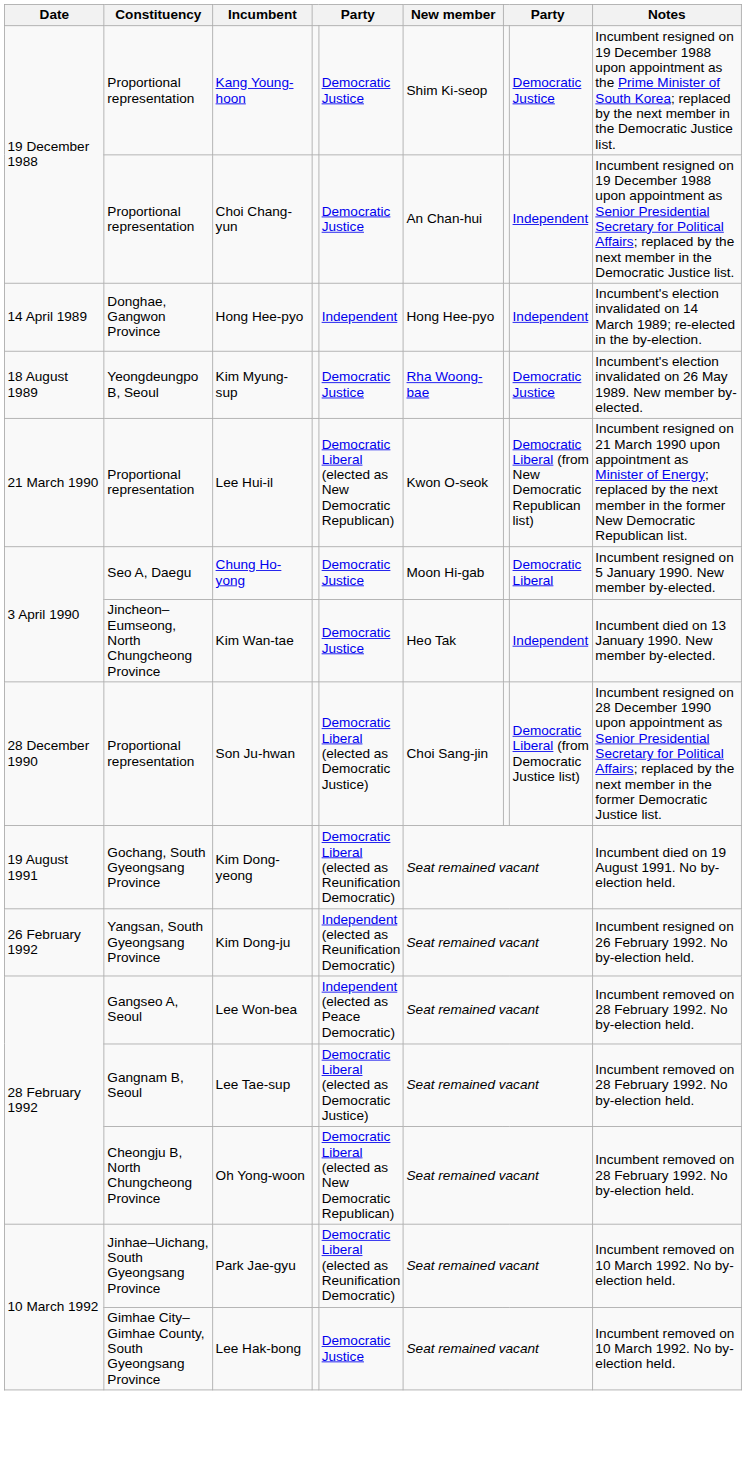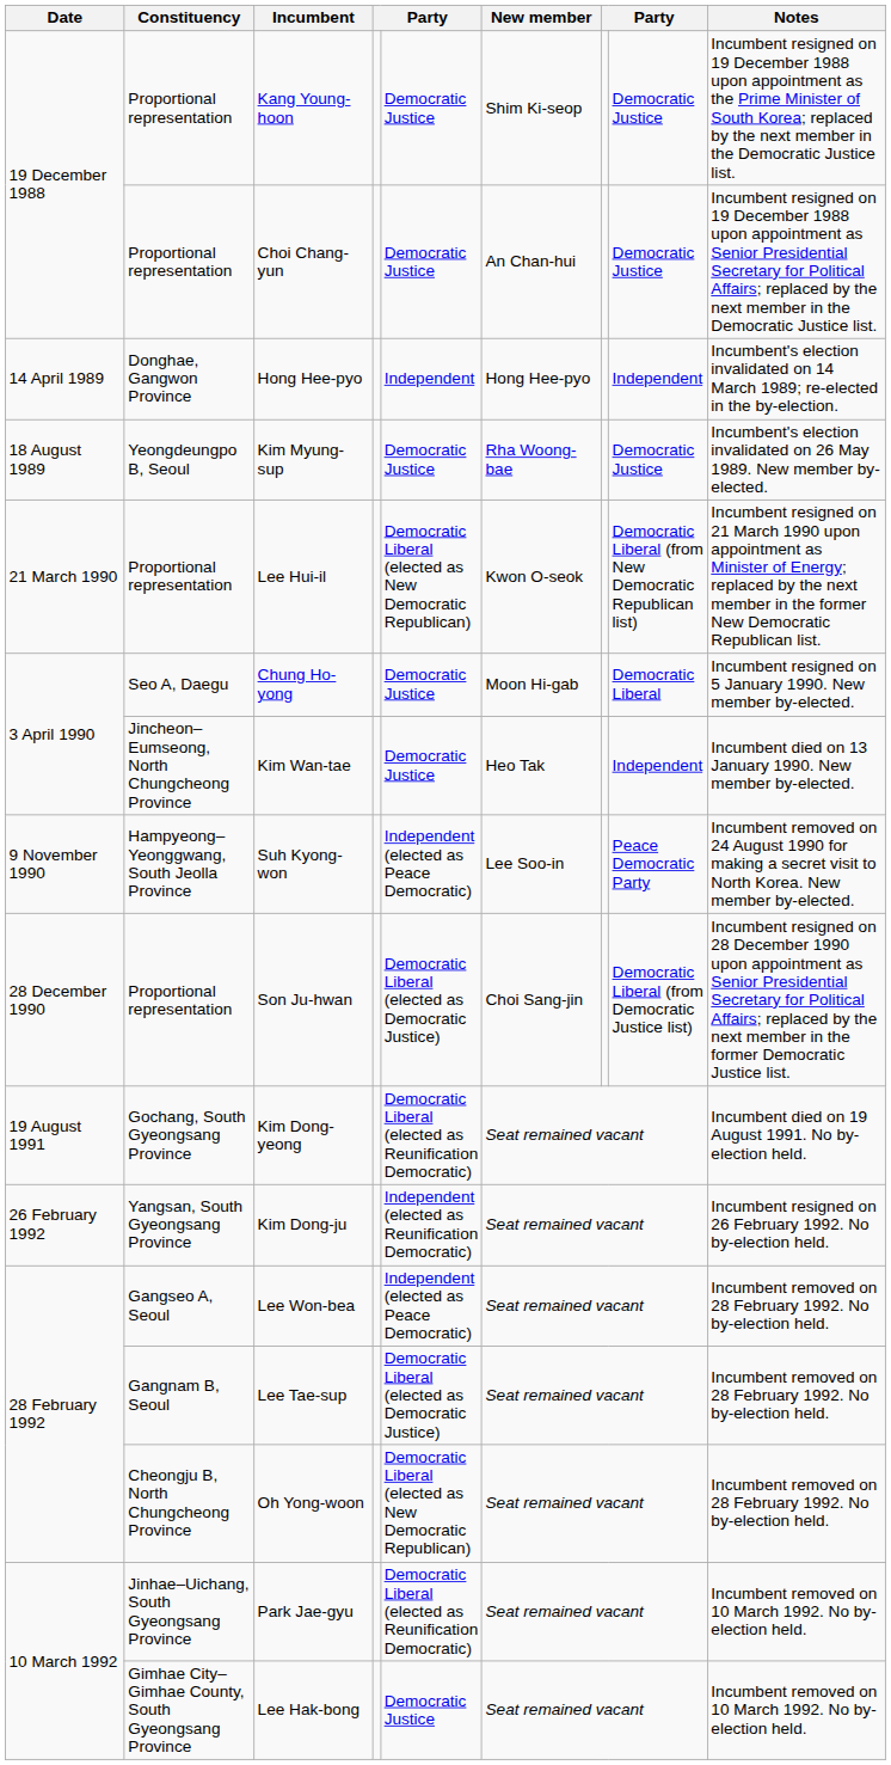Choi Chang-yun | column 8: Independent -> Democratic Justice
+ row: 9 November 1990 | Hampyeong–Yeonggwang, South Jeolla Province | Suh Kyong-won | Independent (elected as Peace Democratic) | Lee Soo-in | Peace Democratic Party | Incumbent removed on 24 August 1990 for making a secret visit to North Korea. New member by-elected.
